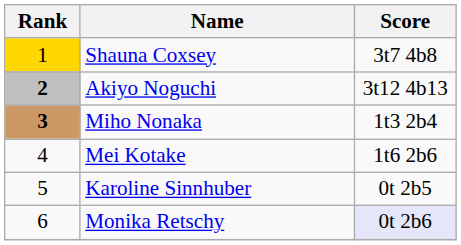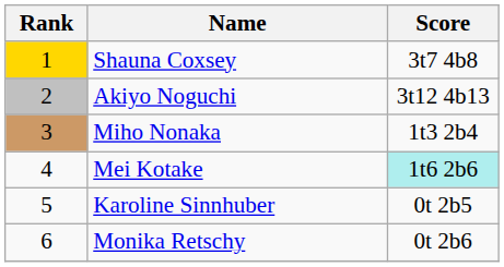Akiyo Noguchi | Rank: bold -> normal
Miho Nonaka | Rank: bold -> normal
Mei Kotake | Score: no background -> paleturquoise background
Monika Retschy | Score: lavender background -> no background
